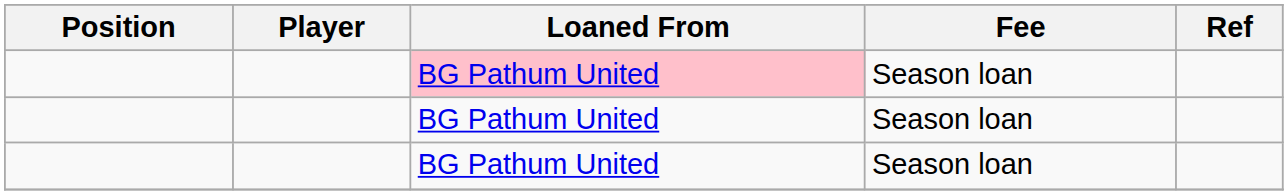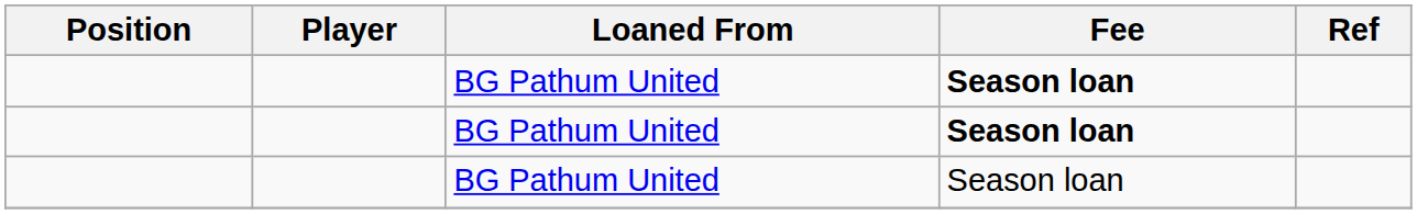row 2 | Loaned From: pink background -> no background
row 2 | Fee: normal -> bold
row 3 | Fee: normal -> bold
